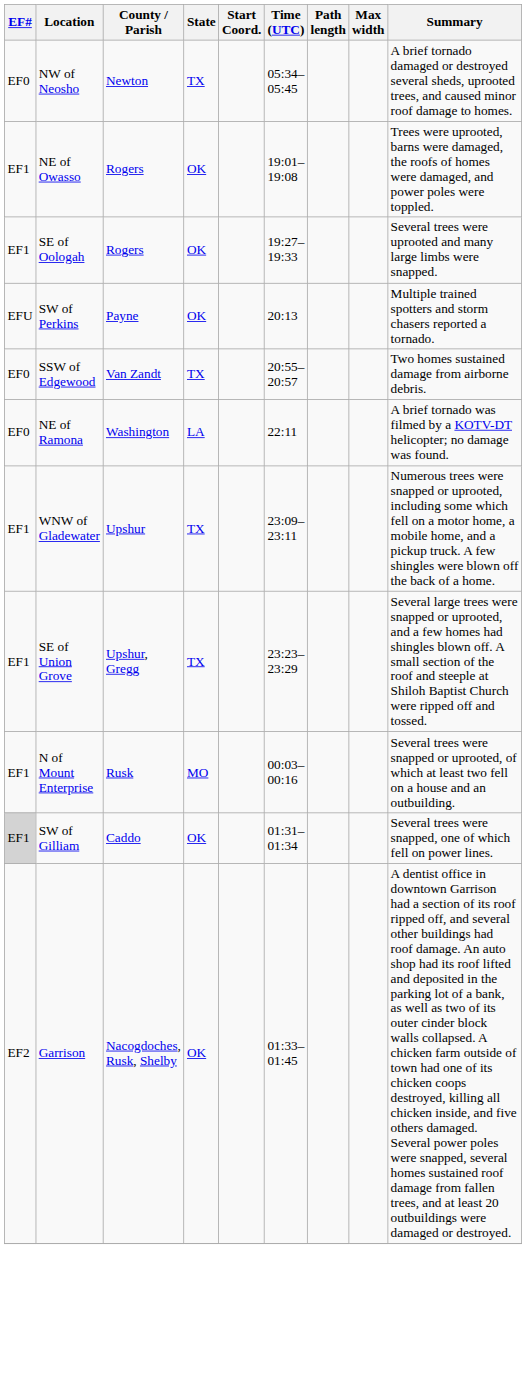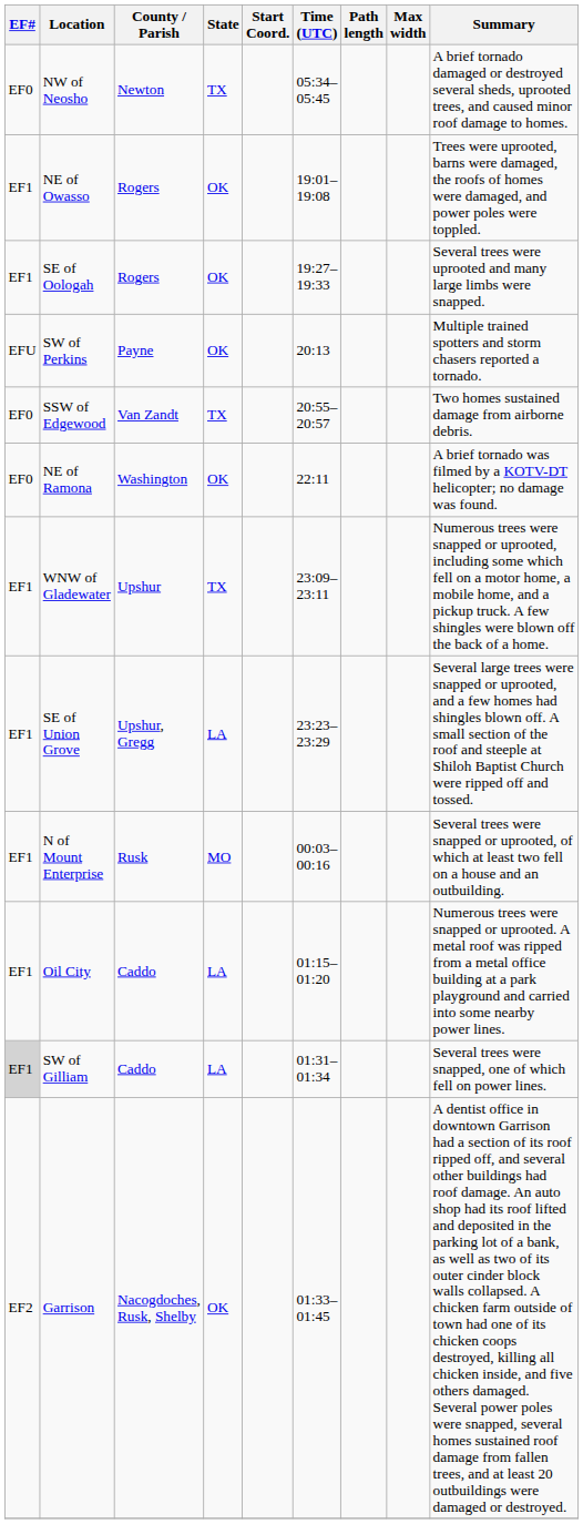NE of Ramona | State: LA -> OK
SE of Union Grove | State: TX -> LA
+ row: EF1 | Oil City | Caddo | LA | 01:15–01:20 | Numerous trees were snapped or uprooted. A metal roof was ripped from a metal office building at a park playground and carried into some nearby power lines.
SW of Gilliam | State: OK -> LA
